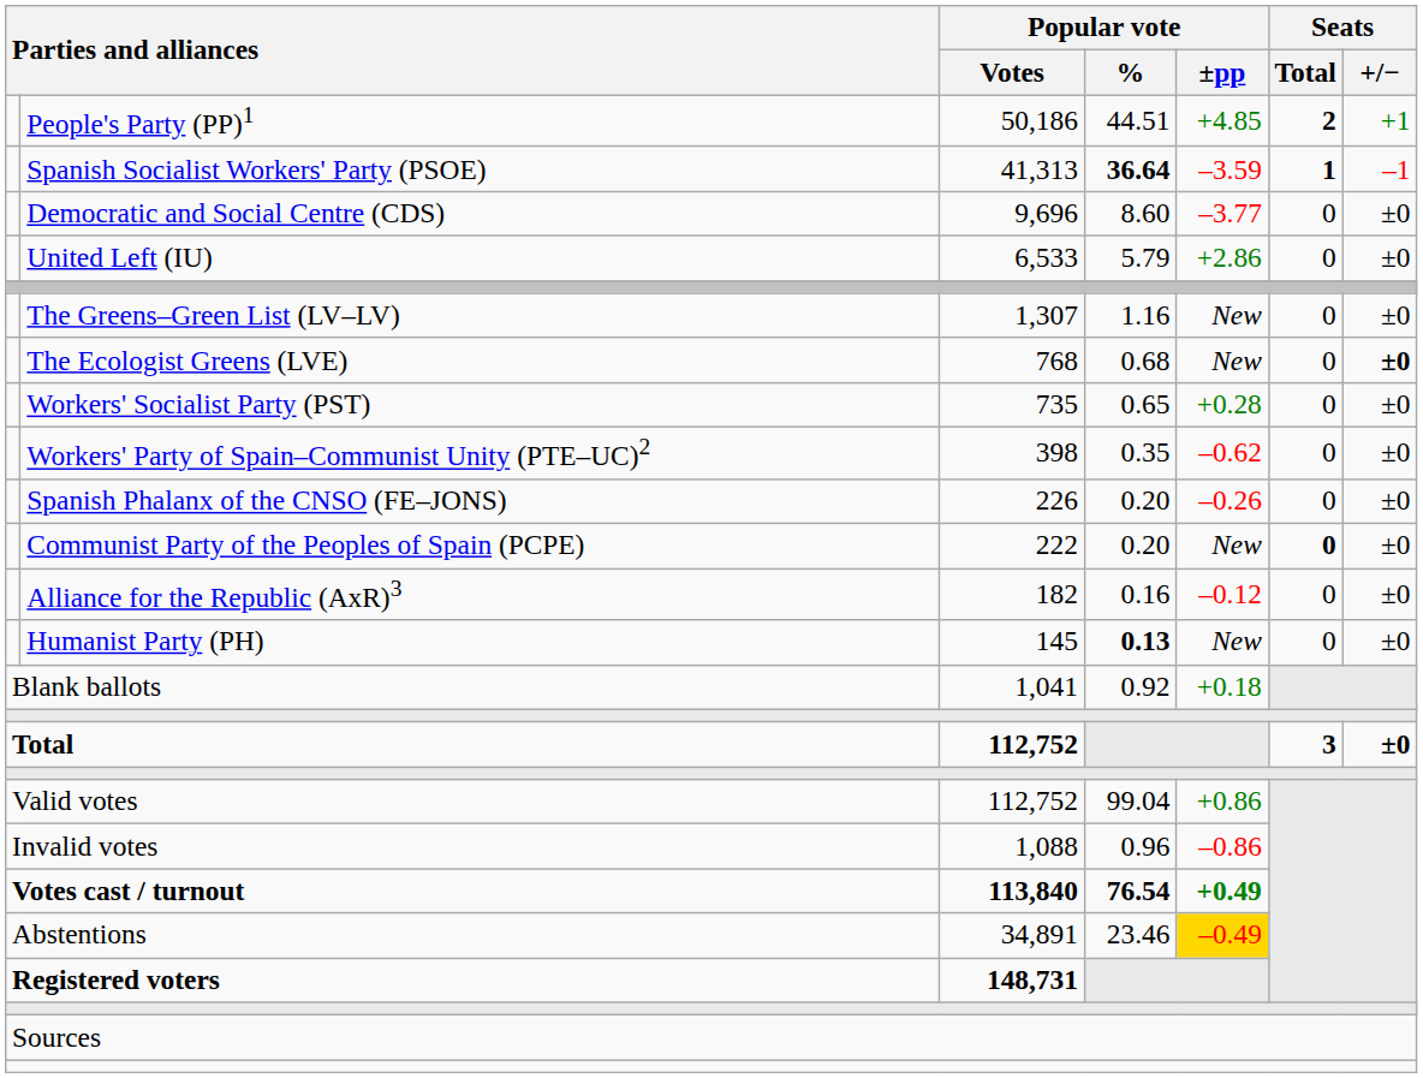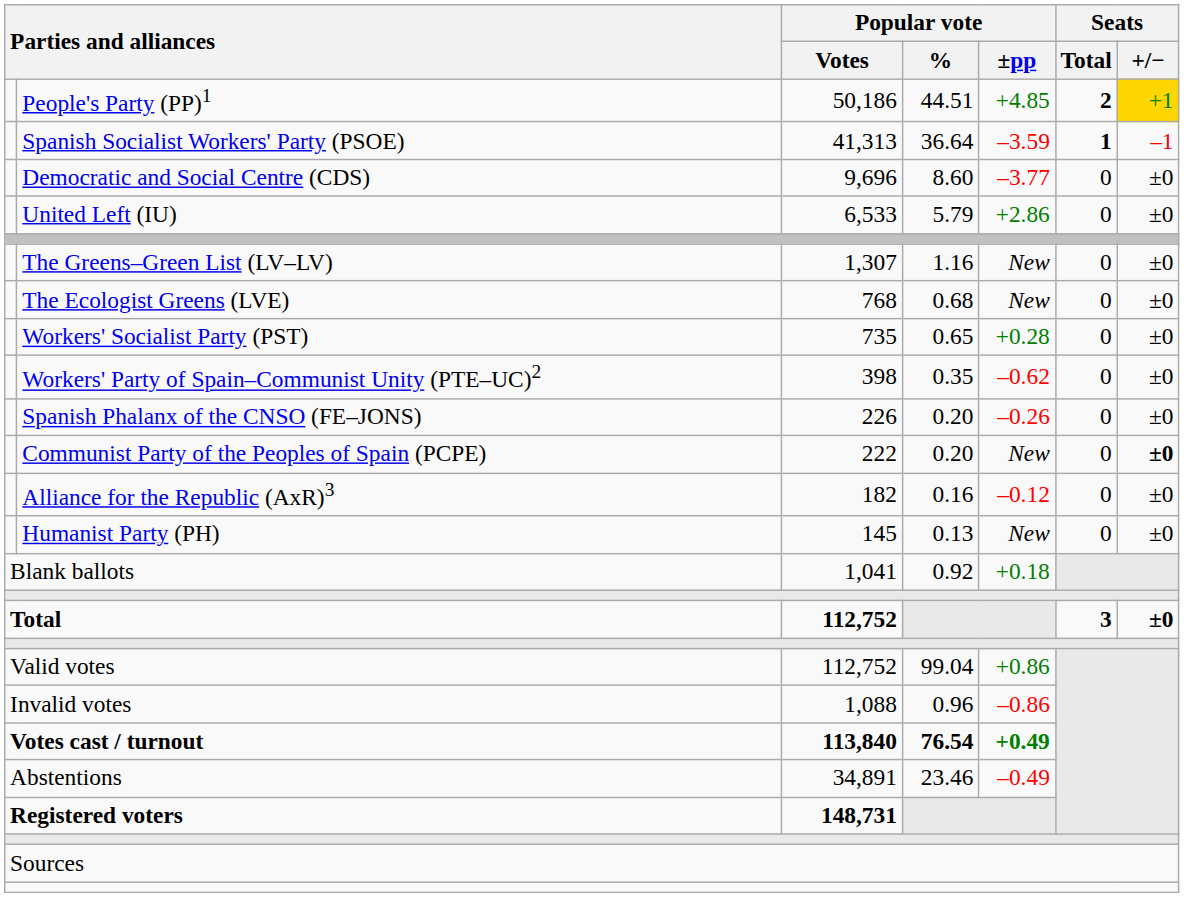People's Party (PP)1 | Seats / +/−: no background -> gold background
Spanish Socialist Workers' Party (PSOE) | Popular vote / %: bold -> normal
The Ecologist Greens (LVE) | Seats / +/−: bold -> normal
Communist Party of the Peoples of Spain (PCPE) | Seats / Total: bold -> normal
Communist Party of the Peoples of Spain (PCPE) | Seats / +/−: normal -> bold
Humanist Party (PH) | Popular vote / %: bold -> normal
Abstentions | Popular vote / ±pp: gold background -> no background
